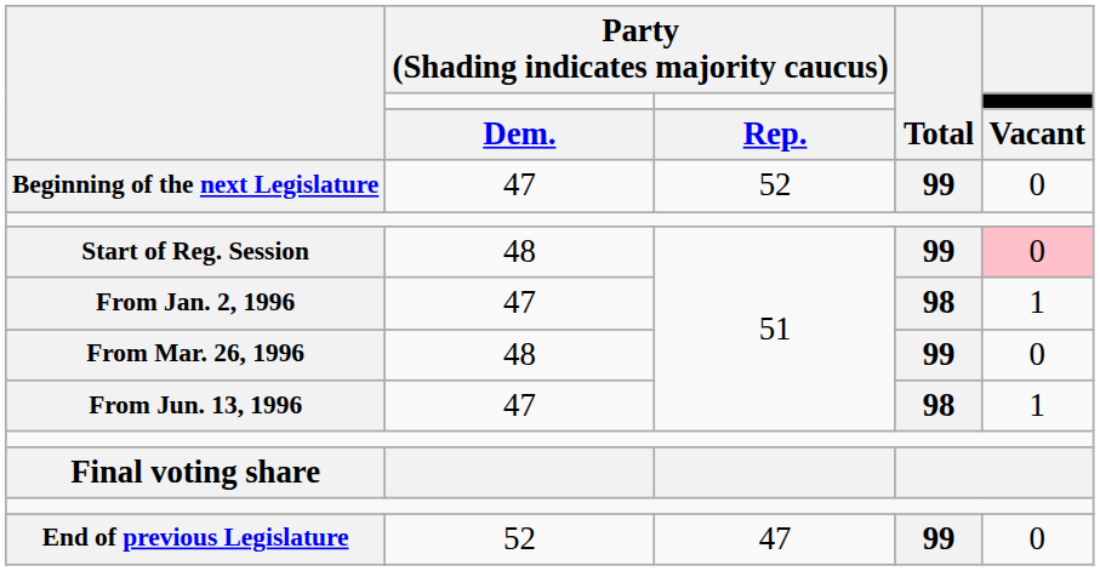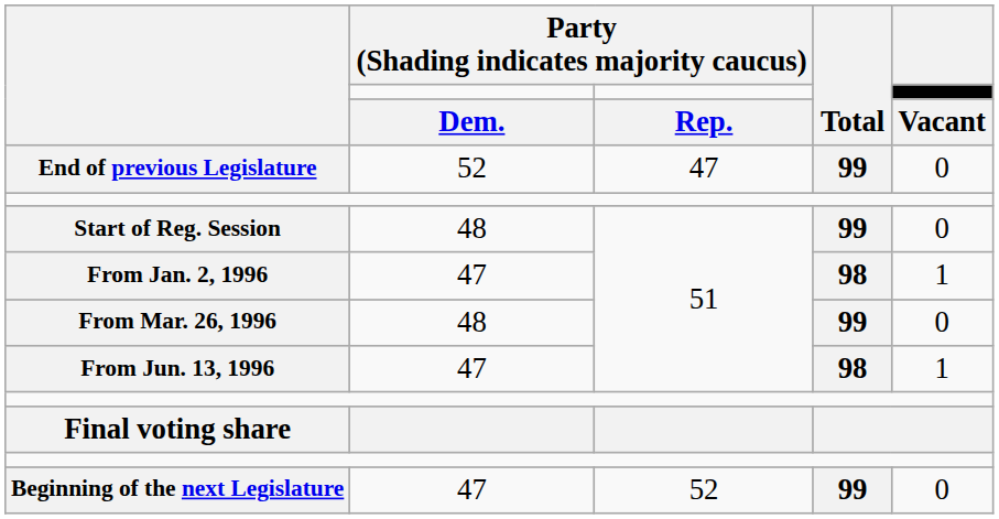rows swapped: End of previous Legislature <-> Beginning of the next Legislature
Start of Reg. Session | column 5: pink background -> no background
